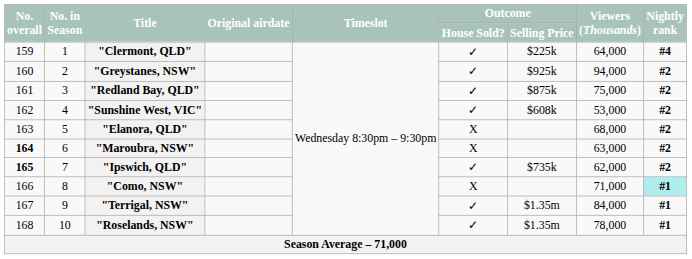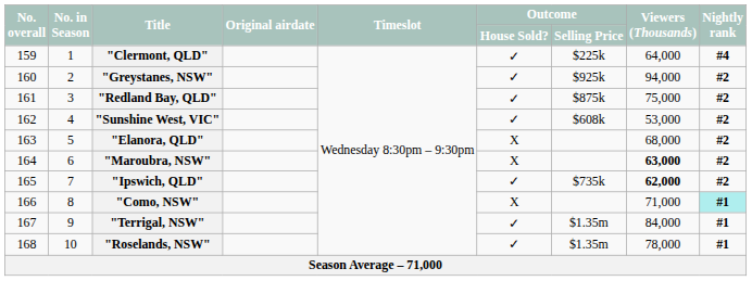"Maroubra, NSW" | No. overall: bold -> normal
"Maroubra, NSW" | Viewers (Thousands): normal -> bold
"Ipswich, QLD" | No. overall: bold -> normal
"Ipswich, QLD" | Viewers (Thousands): normal -> bold
